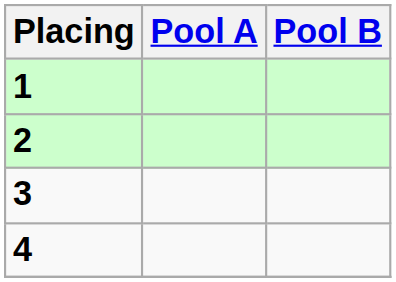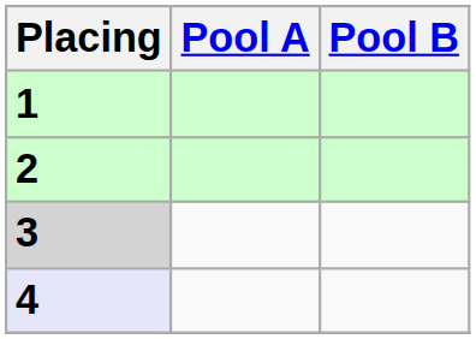3 | Placing: no background -> lightgrey background
4 | Placing: no background -> lavender background
